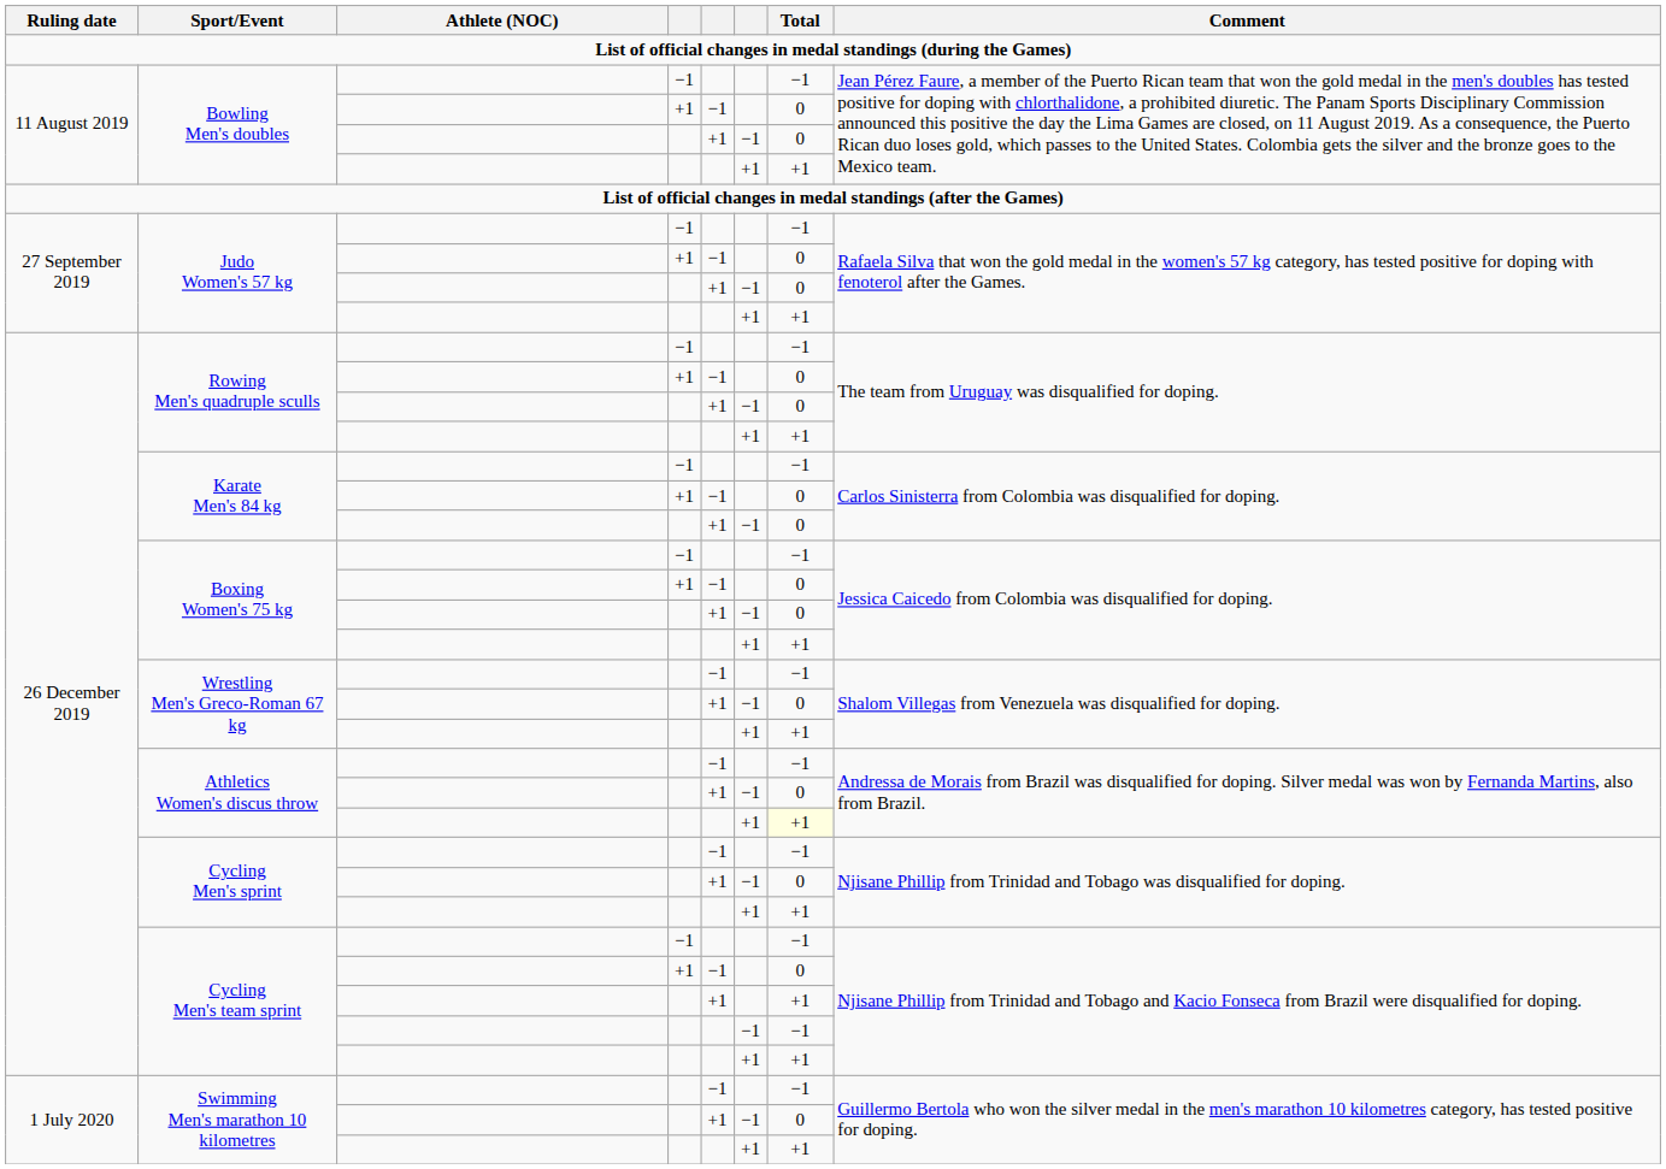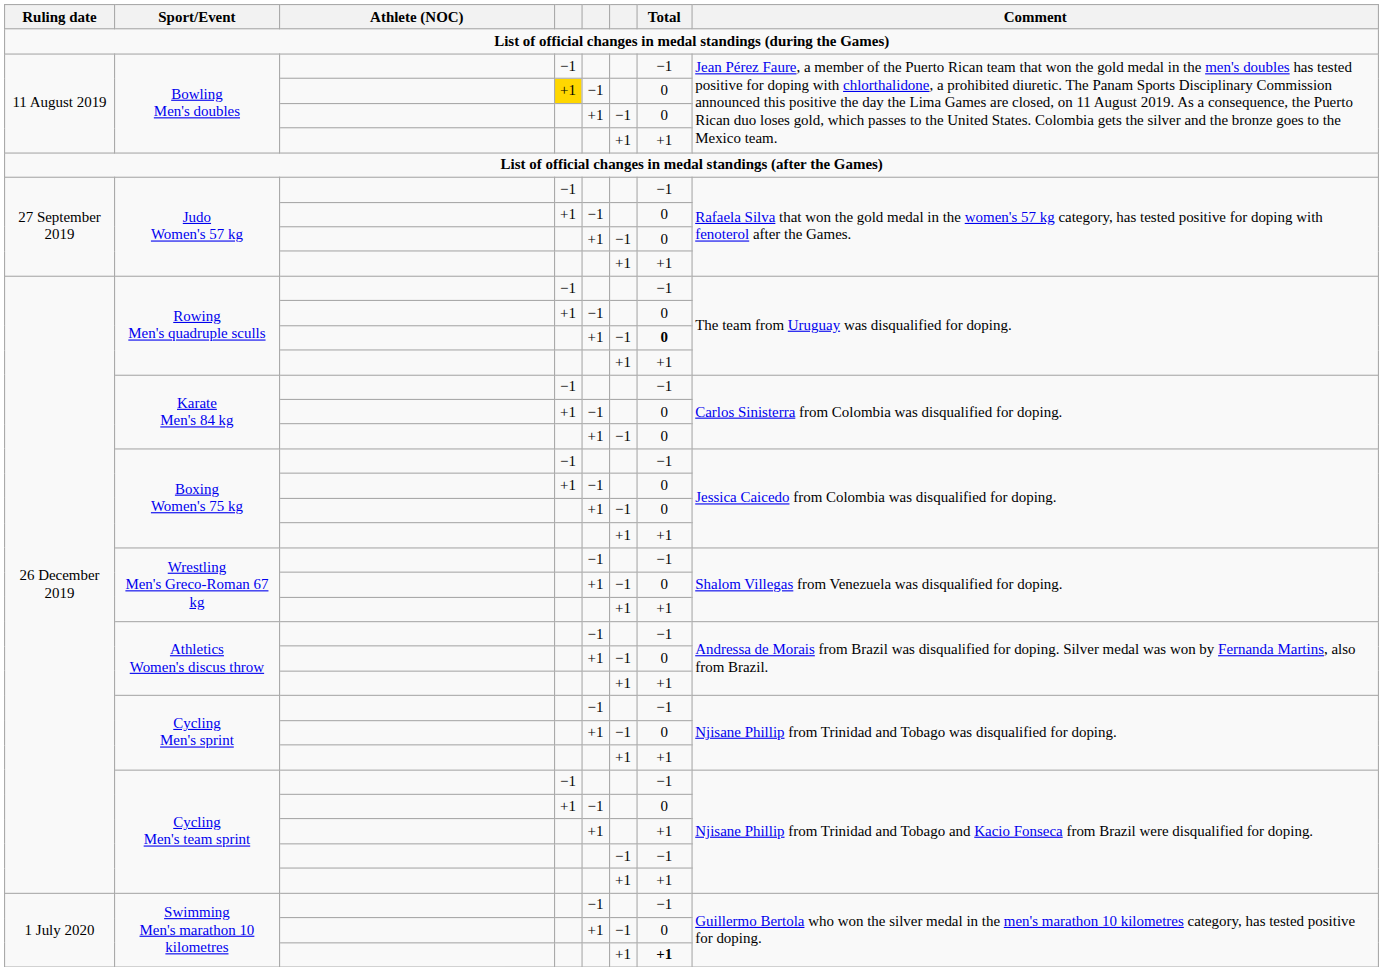row 4 | column 4: no background -> gold background
row 14 | Total: normal -> bold
row 28 | Total: lightyellow background -> no background
row 39 | Total: normal -> bold
